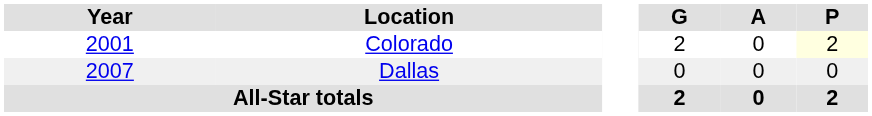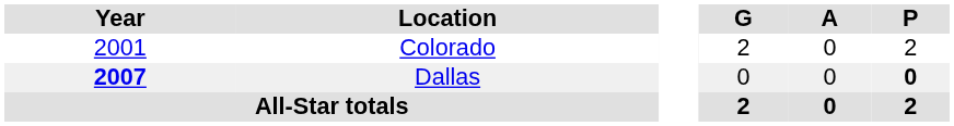Colorado | P: lightyellow background -> no background
Dallas | Year: normal -> bold
Dallas | P: normal -> bold
